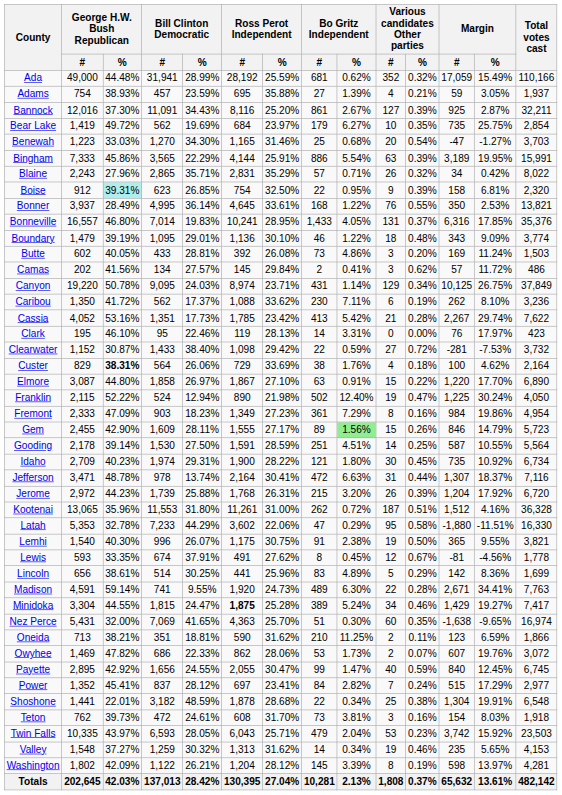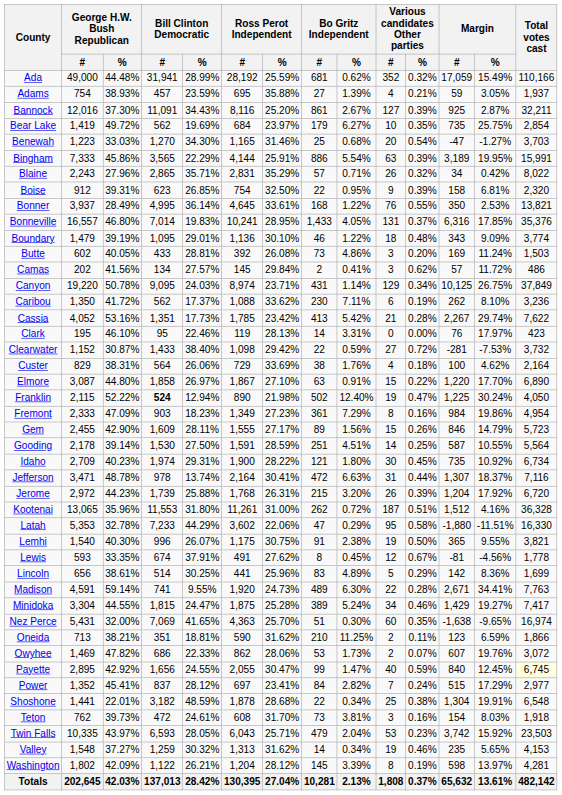Boise | George H.W. Bush Republican / %: paleturquoise background -> no background
Custer | George H.W. Bush Republican / %: bold -> normal
Franklin | Bill Clinton Democratic / #: normal -> bold
Gem | Bo Gritz Independent / %: lightgreen background -> no background
Minidoka | Ross Perot Independent / #: bold -> normal
Payette | Total votes cast: no background -> lightyellow background
